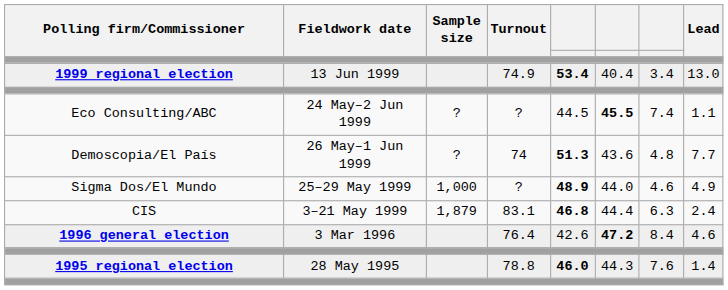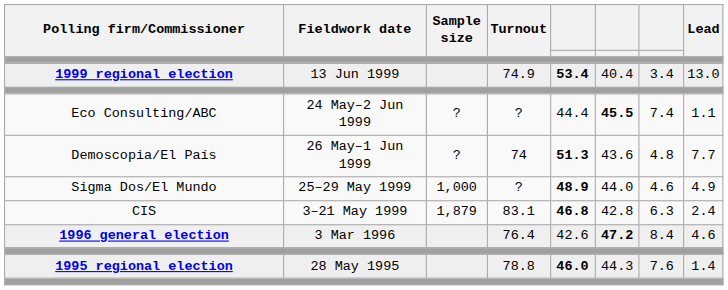Eco Consulting/ABC | column 5: 44.5 -> 44.4
CIS | column 6: 44.4 -> 42.8
